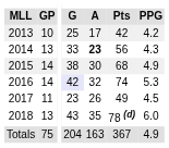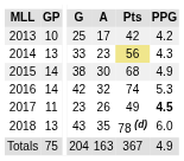2014 | A: bold -> normal
2014 | Pts: no background -> khaki background
2016 | G: lavender background -> no background
2017 | PPG: normal -> bold
